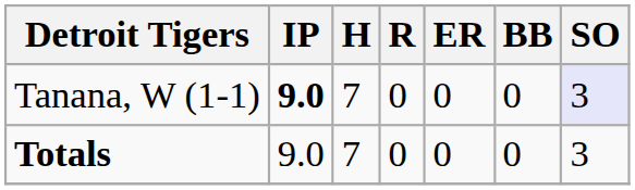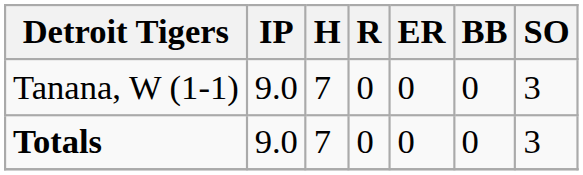Tanana, W (1-1) | IP: bold -> normal
Tanana, W (1-1) | SO: lavender background -> no background
